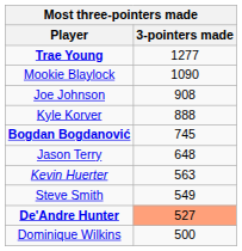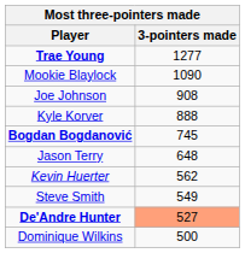Kevin Huerter | 3-pointers made: 563 -> 562
